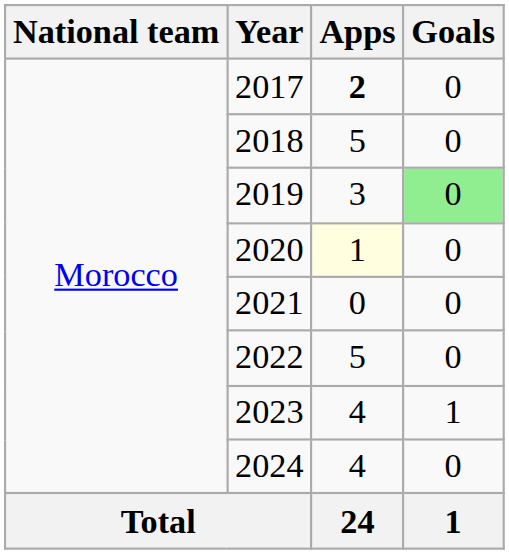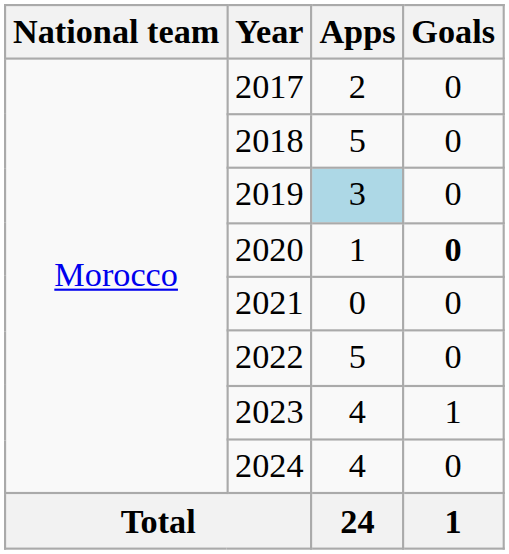2017 | Apps: bold -> normal
2019 | Apps: no background -> lightblue background
2019 | Goals: lightgreen background -> no background
2020 | Apps: lightyellow background -> no background
2020 | Goals: normal -> bold
